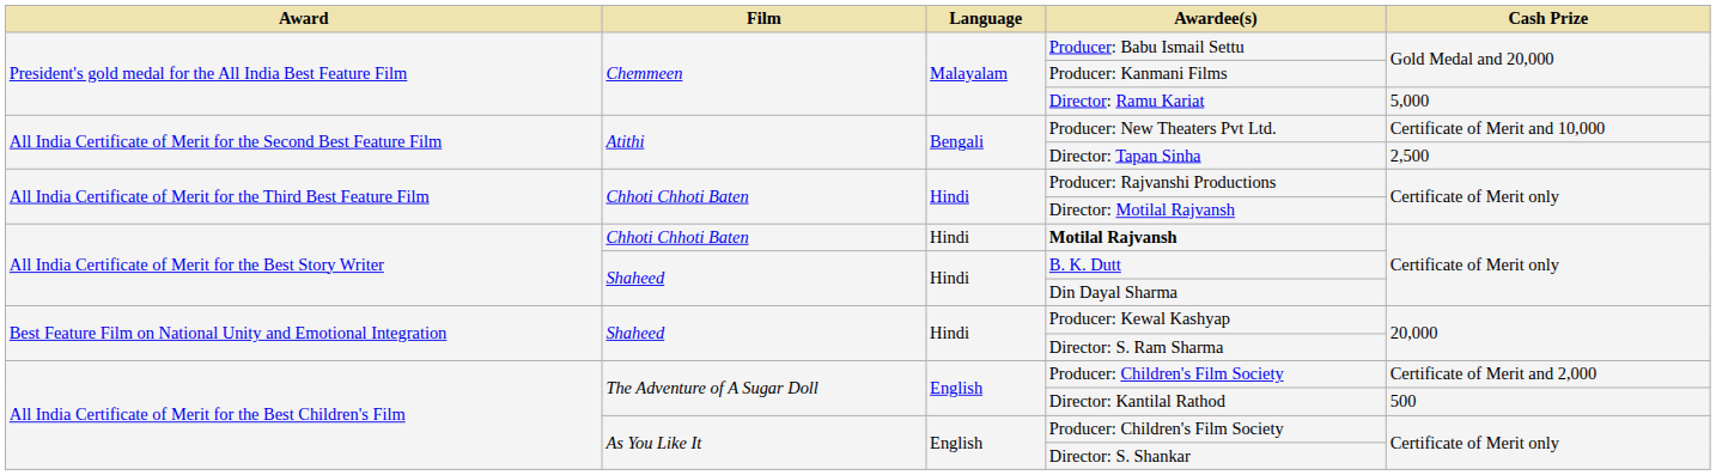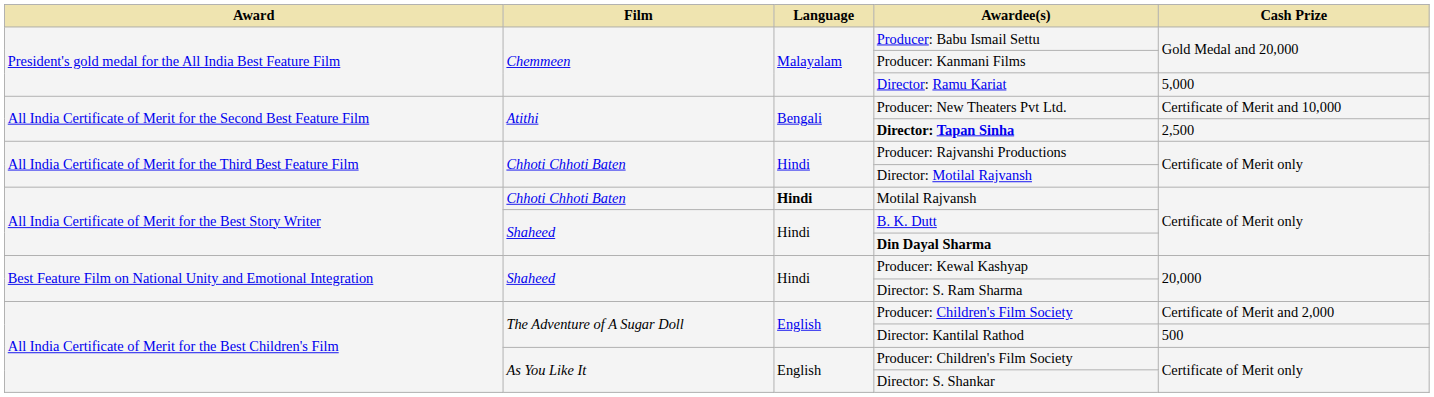Director: Tapan Sinha | Awardee(s): normal -> bold
Motilal Rajvansh | Language: normal -> bold
Motilal Rajvansh | Awardee(s): bold -> normal
Din Dayal Sharma | Awardee(s): normal -> bold
